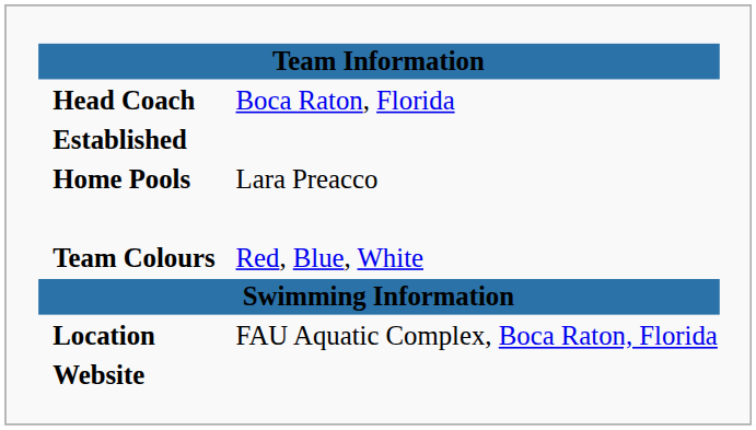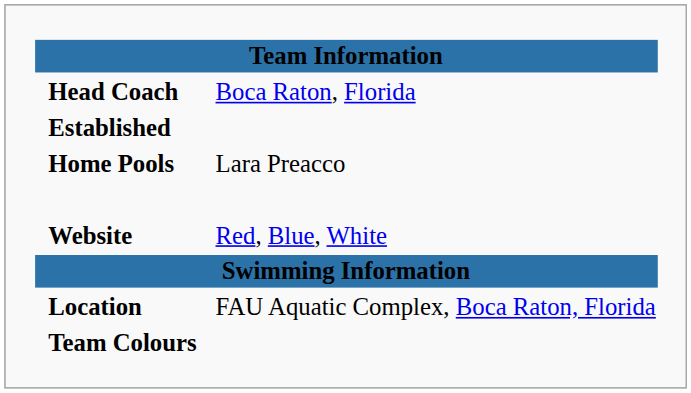row 5 | column 1: Team Colours -> Website
row 8 | column 1: Website -> Team Colours
